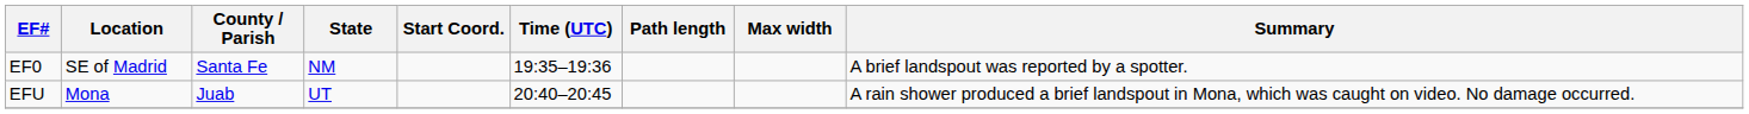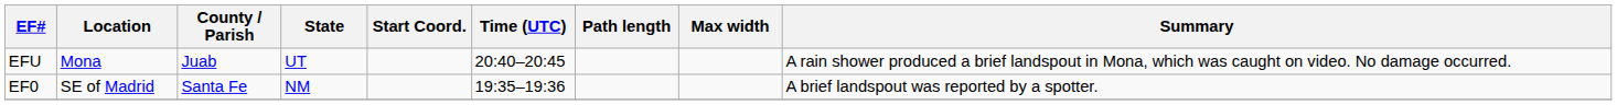rows swapped: EF0 <-> EFU
